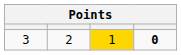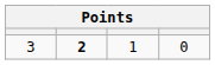3 | column 2: normal -> bold
3 | column 3: gold background -> no background
3 | column 4: bold -> normal
